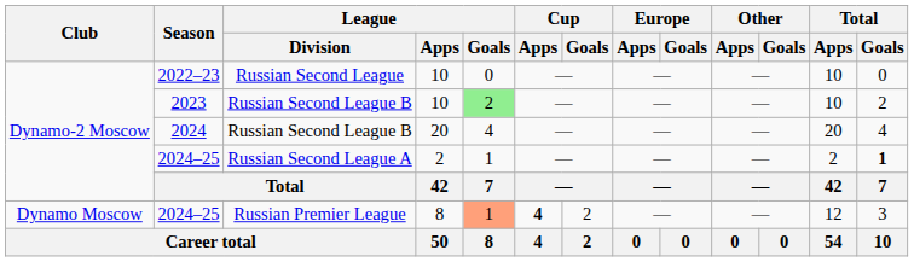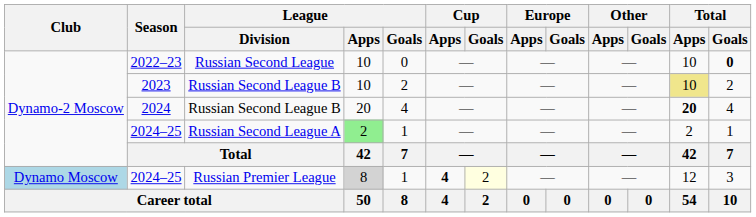2022–23 | Total / Goals: normal -> bold
2023 | League / Goals: lightgreen background -> no background
2023 | Total / Apps: no background -> khaki background
2024 | Total / Apps: normal -> bold
2024–25 / Russian Second League A | League / Apps: no background -> lightgreen background
2024–25 / Russian Second League A | Total / Goals: bold -> normal
2024–25 / Russian Premier League | Club: no background -> lightblue background
2024–25 / Russian Premier League | League / Apps: no background -> lightgrey background
2024–25 / Russian Premier League | League / Goals: lightsalmon background -> no background
2024–25 / Russian Premier League | Cup / Goals: no background -> lightyellow background
